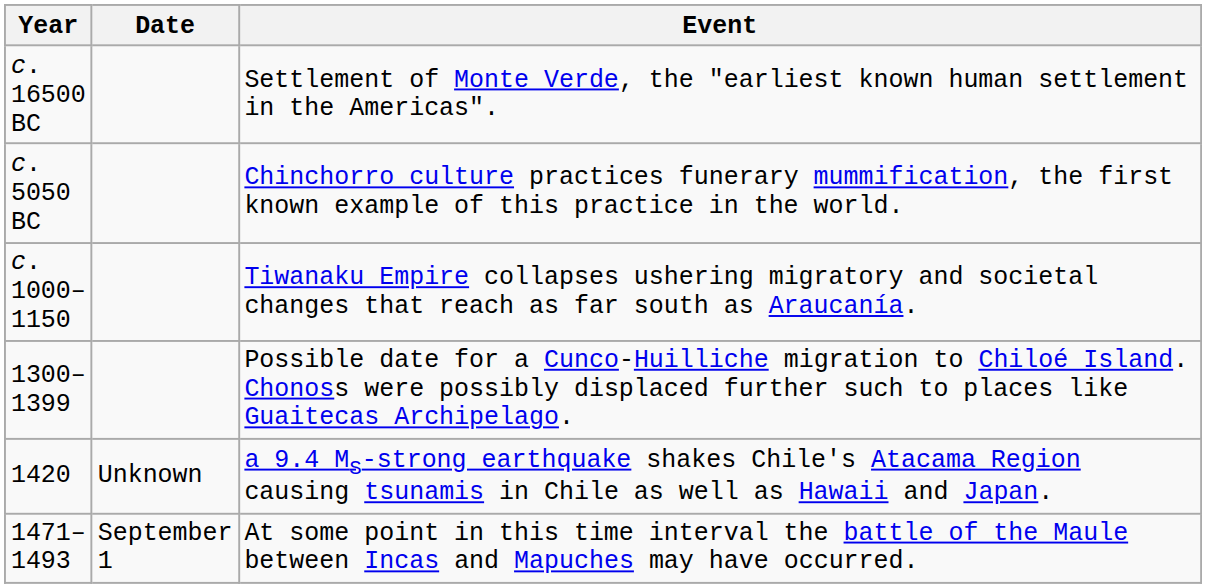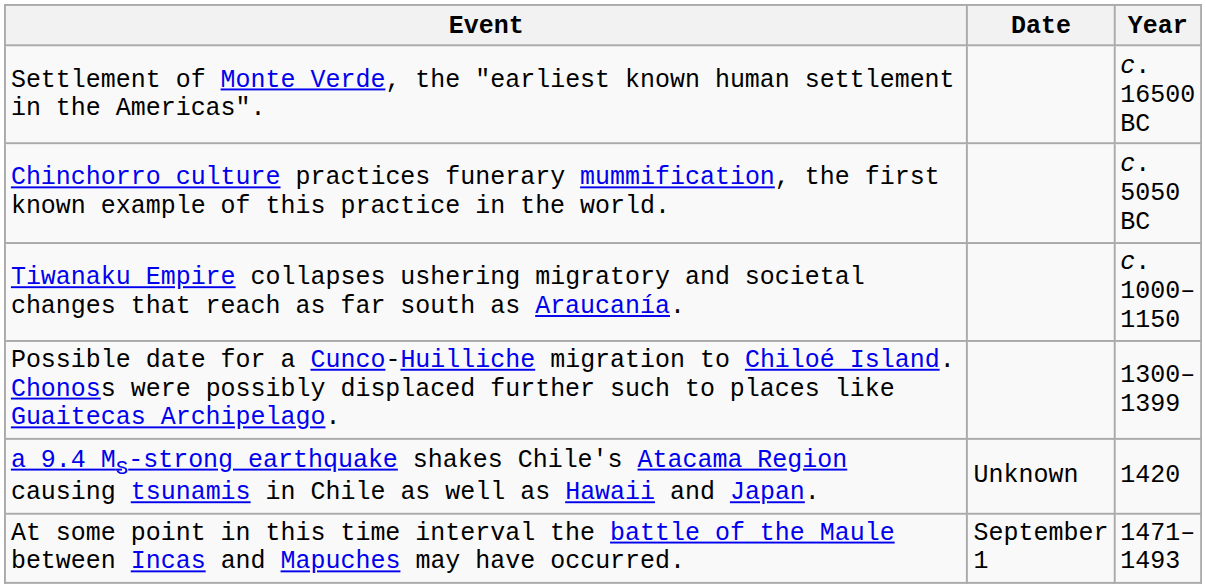columns swapped: Year <-> Event
